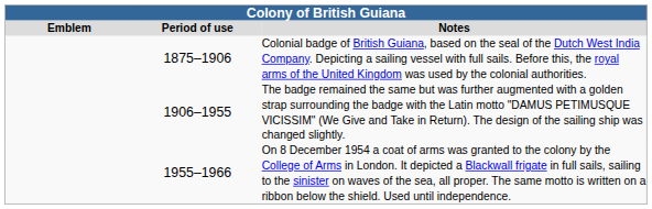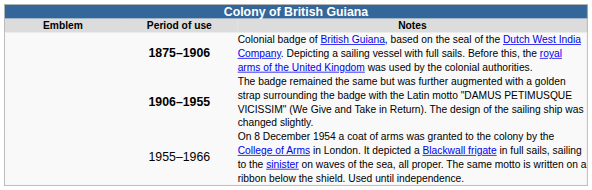row 3 | Period of use: normal -> bold
row 4 | Period of use: normal -> bold
